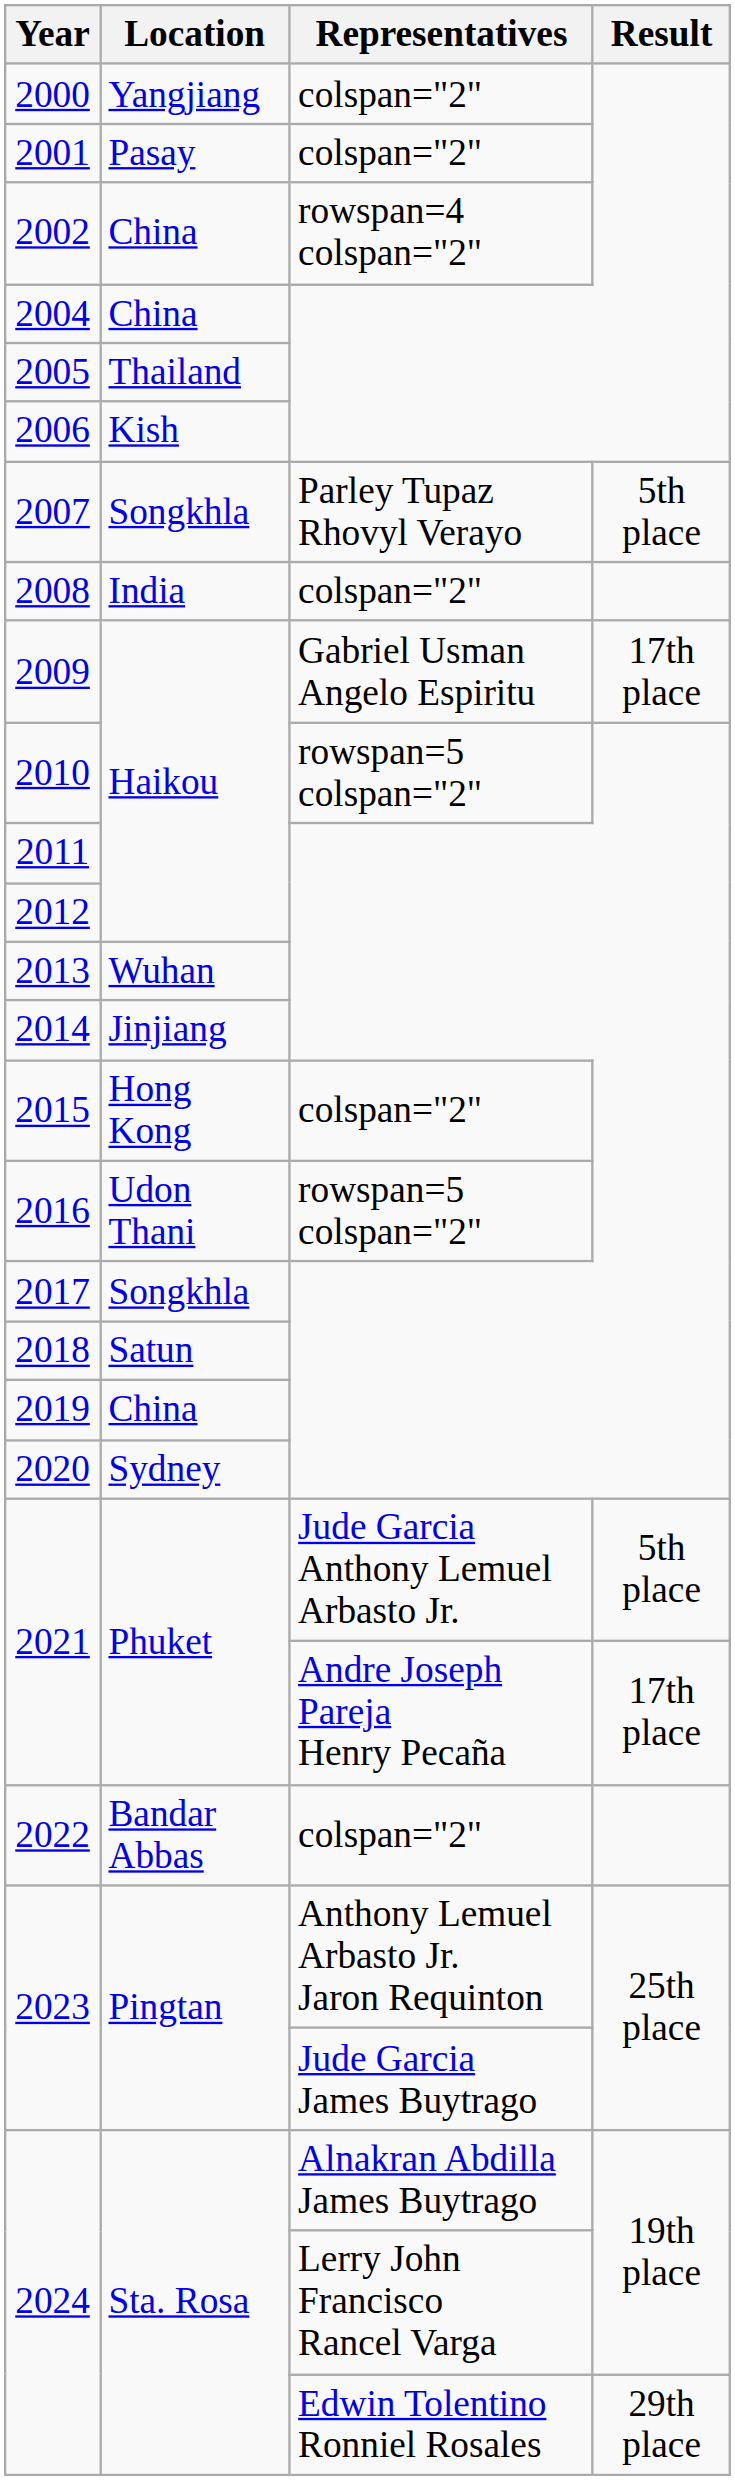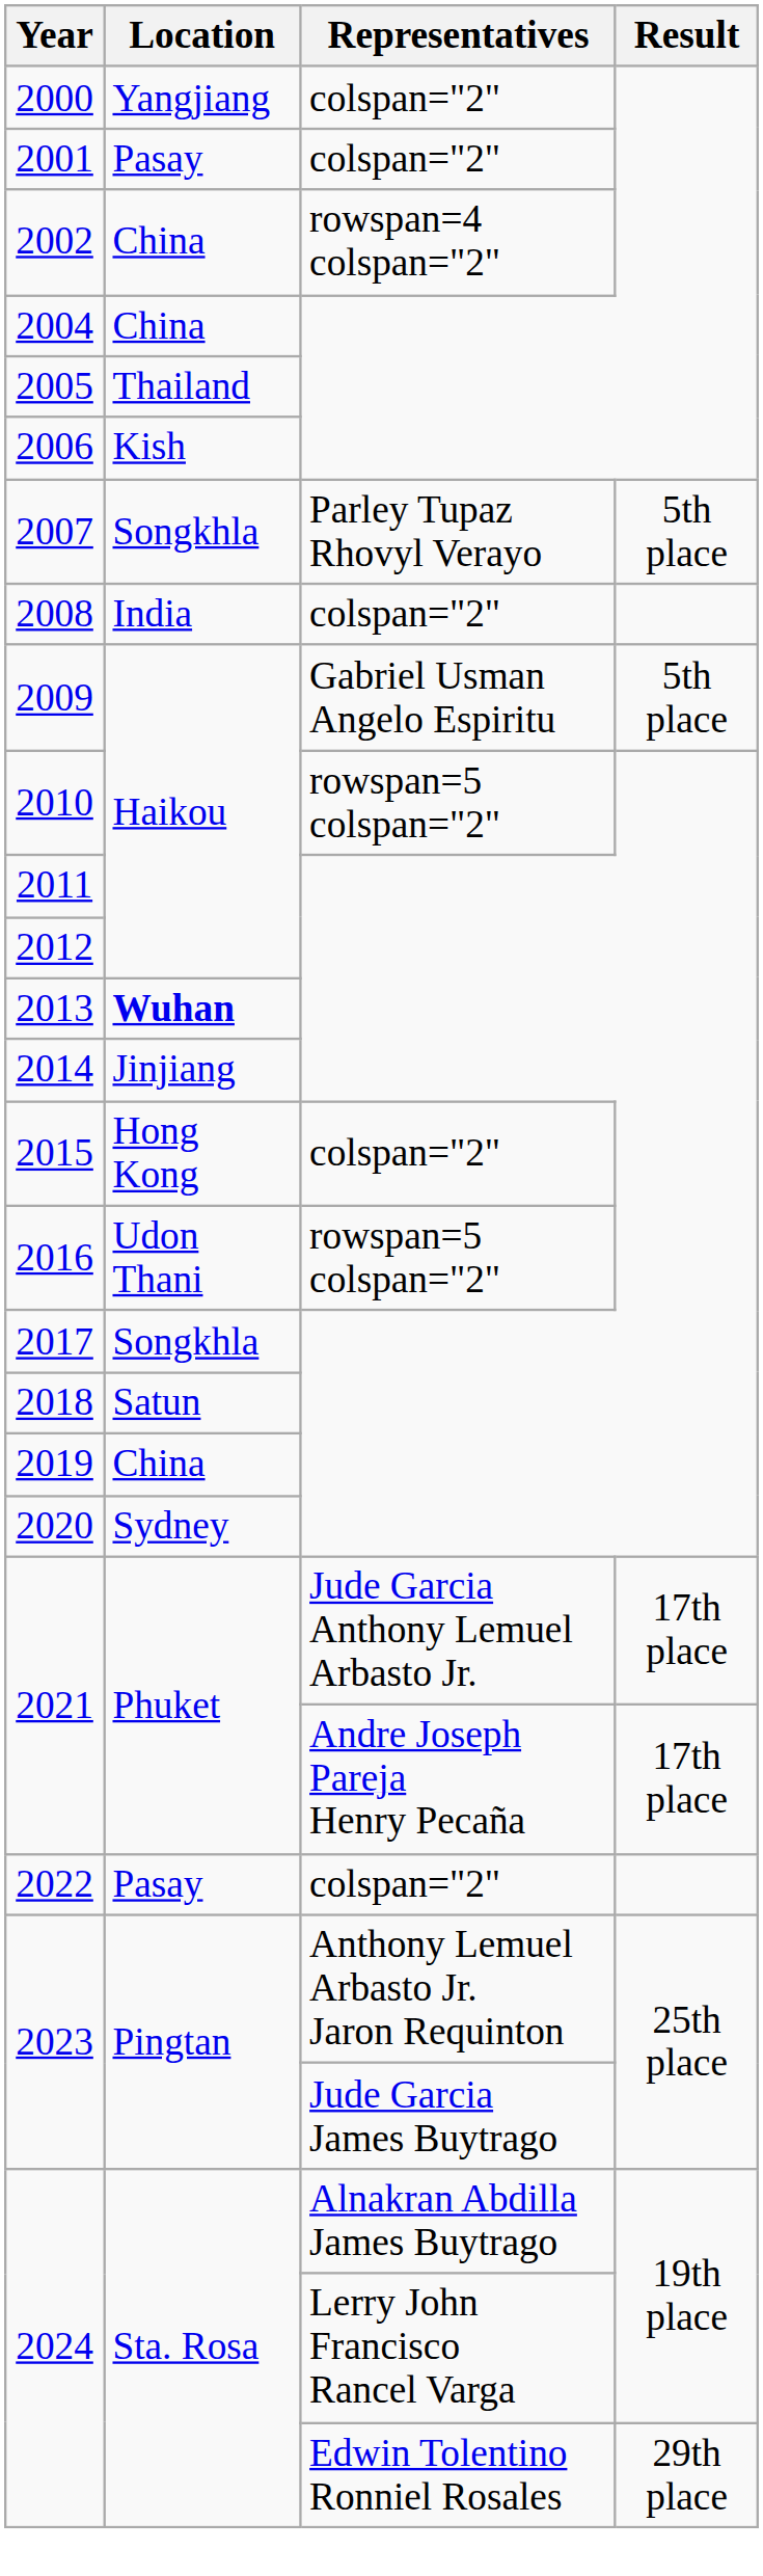2009 | Result: 17th place -> 5th place
2013 | Location: normal -> bold
2021 / Jude Garcia Anthony Lemuel Arbasto Jr. | Result: 5th place -> 17th place
2022 | Location: Bandar Abbas -> Pasay
